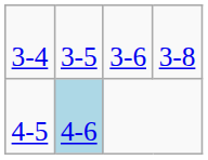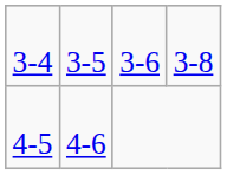4-5 | column 2: lightblue background -> no background
